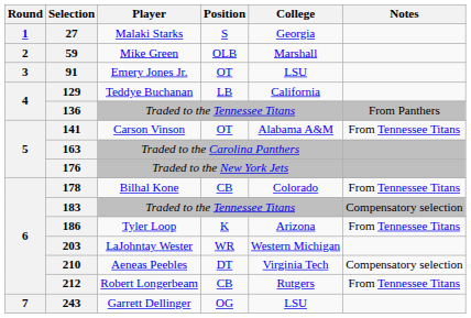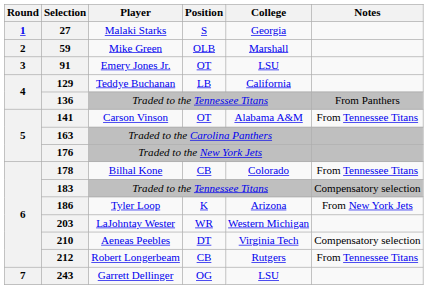186 | Notes: From Tennessee Titans -> From New York Jets
